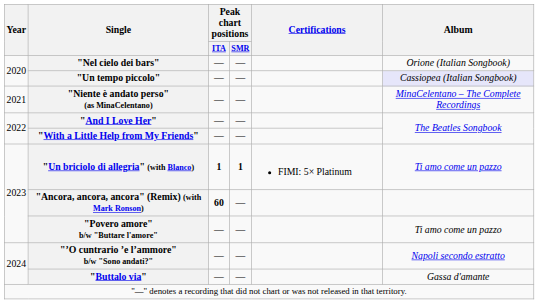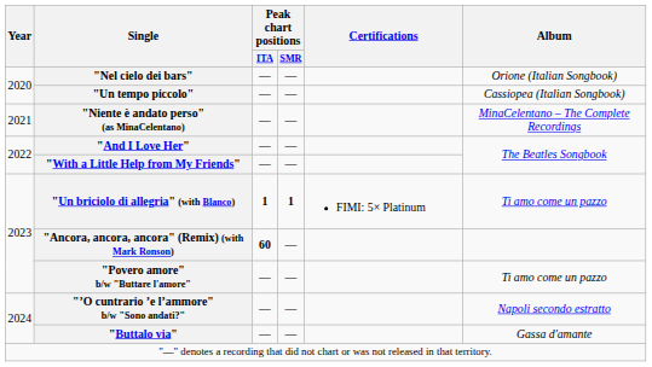"Un tempo piccolo" | Album: lavender background -> no background
